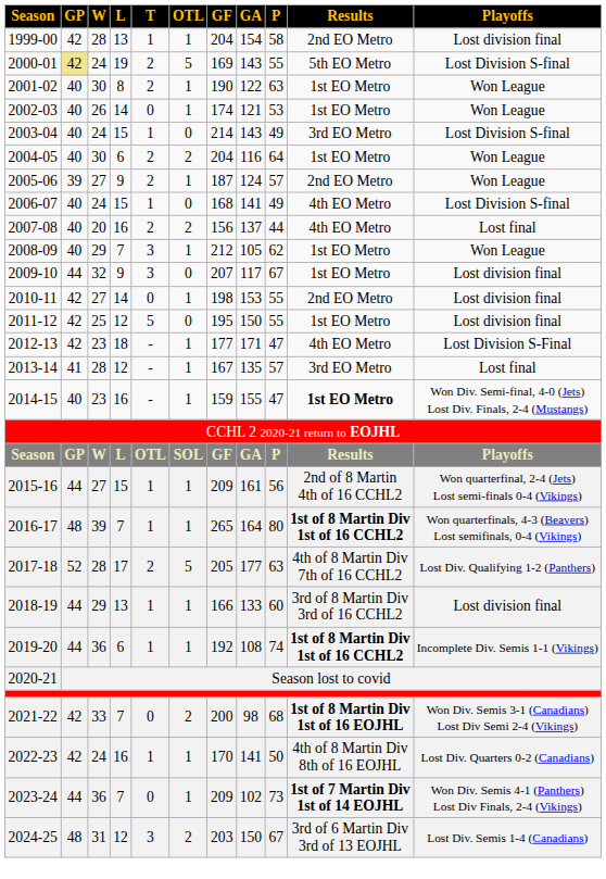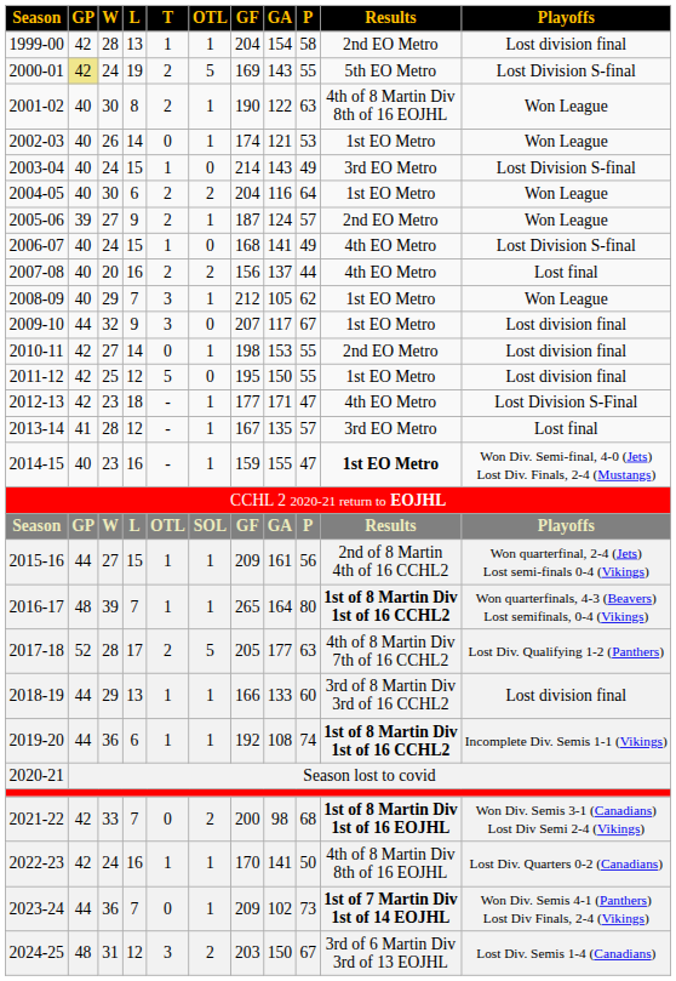2001-02 | Results: 1st EO Metro -> 4th of 8 Martin Div 8th of 16 EOJHL
